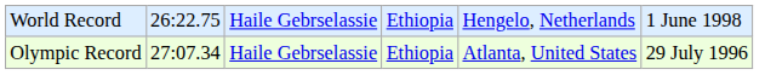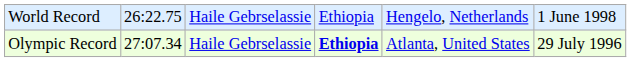Olympic Record | column 4: normal -> bold
